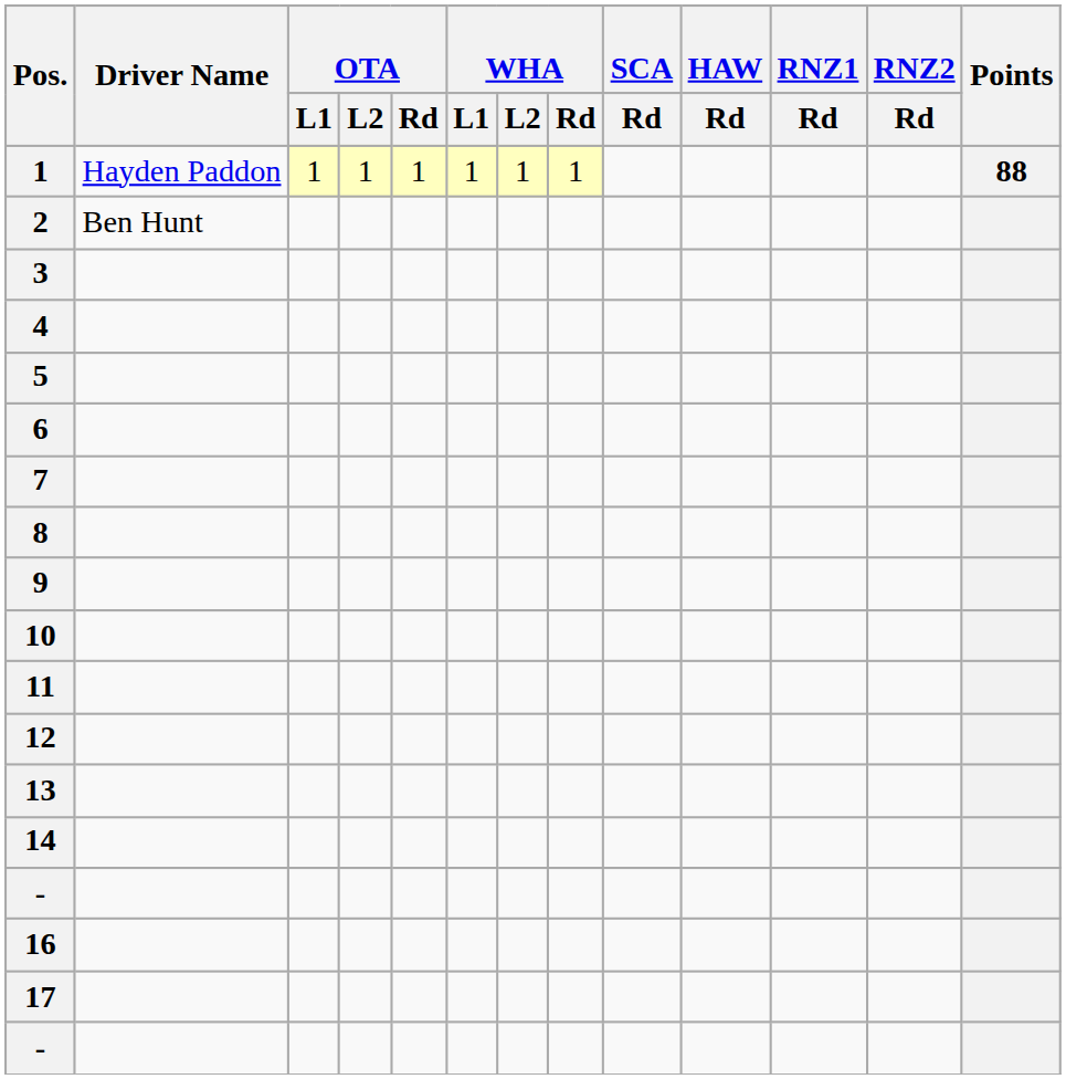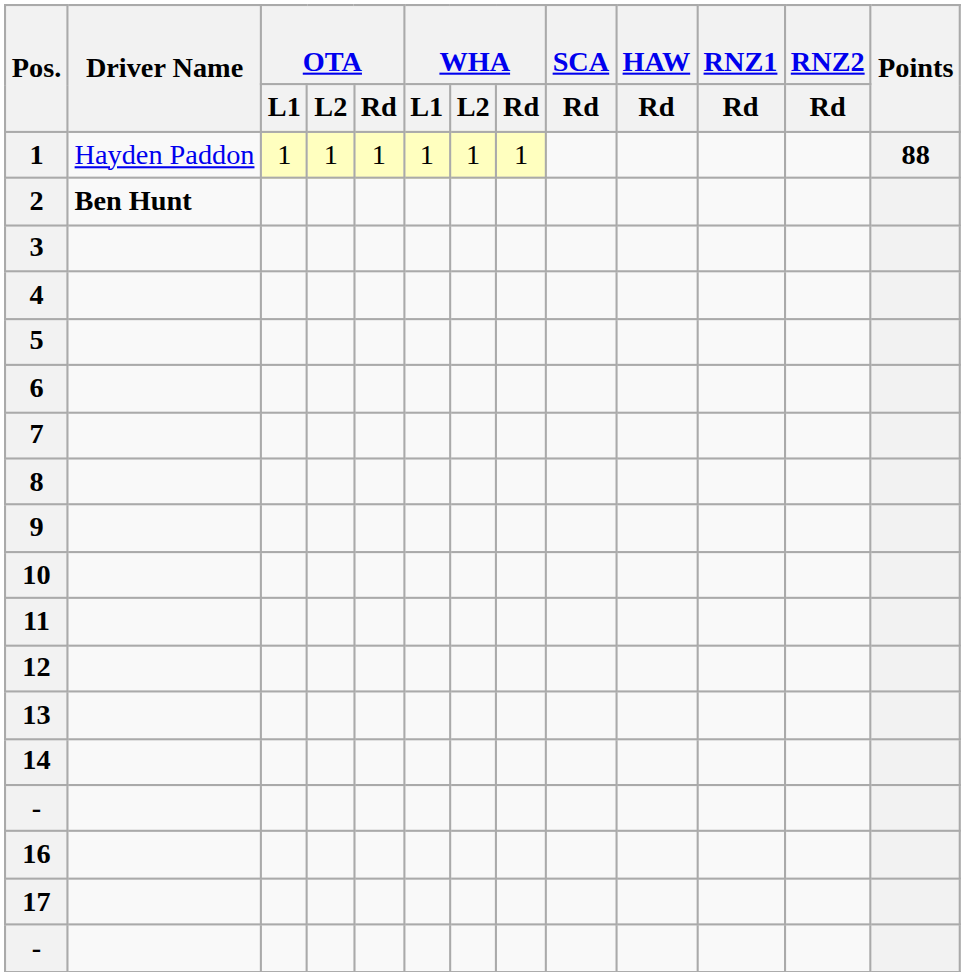2 | Driver Name: normal -> bold
